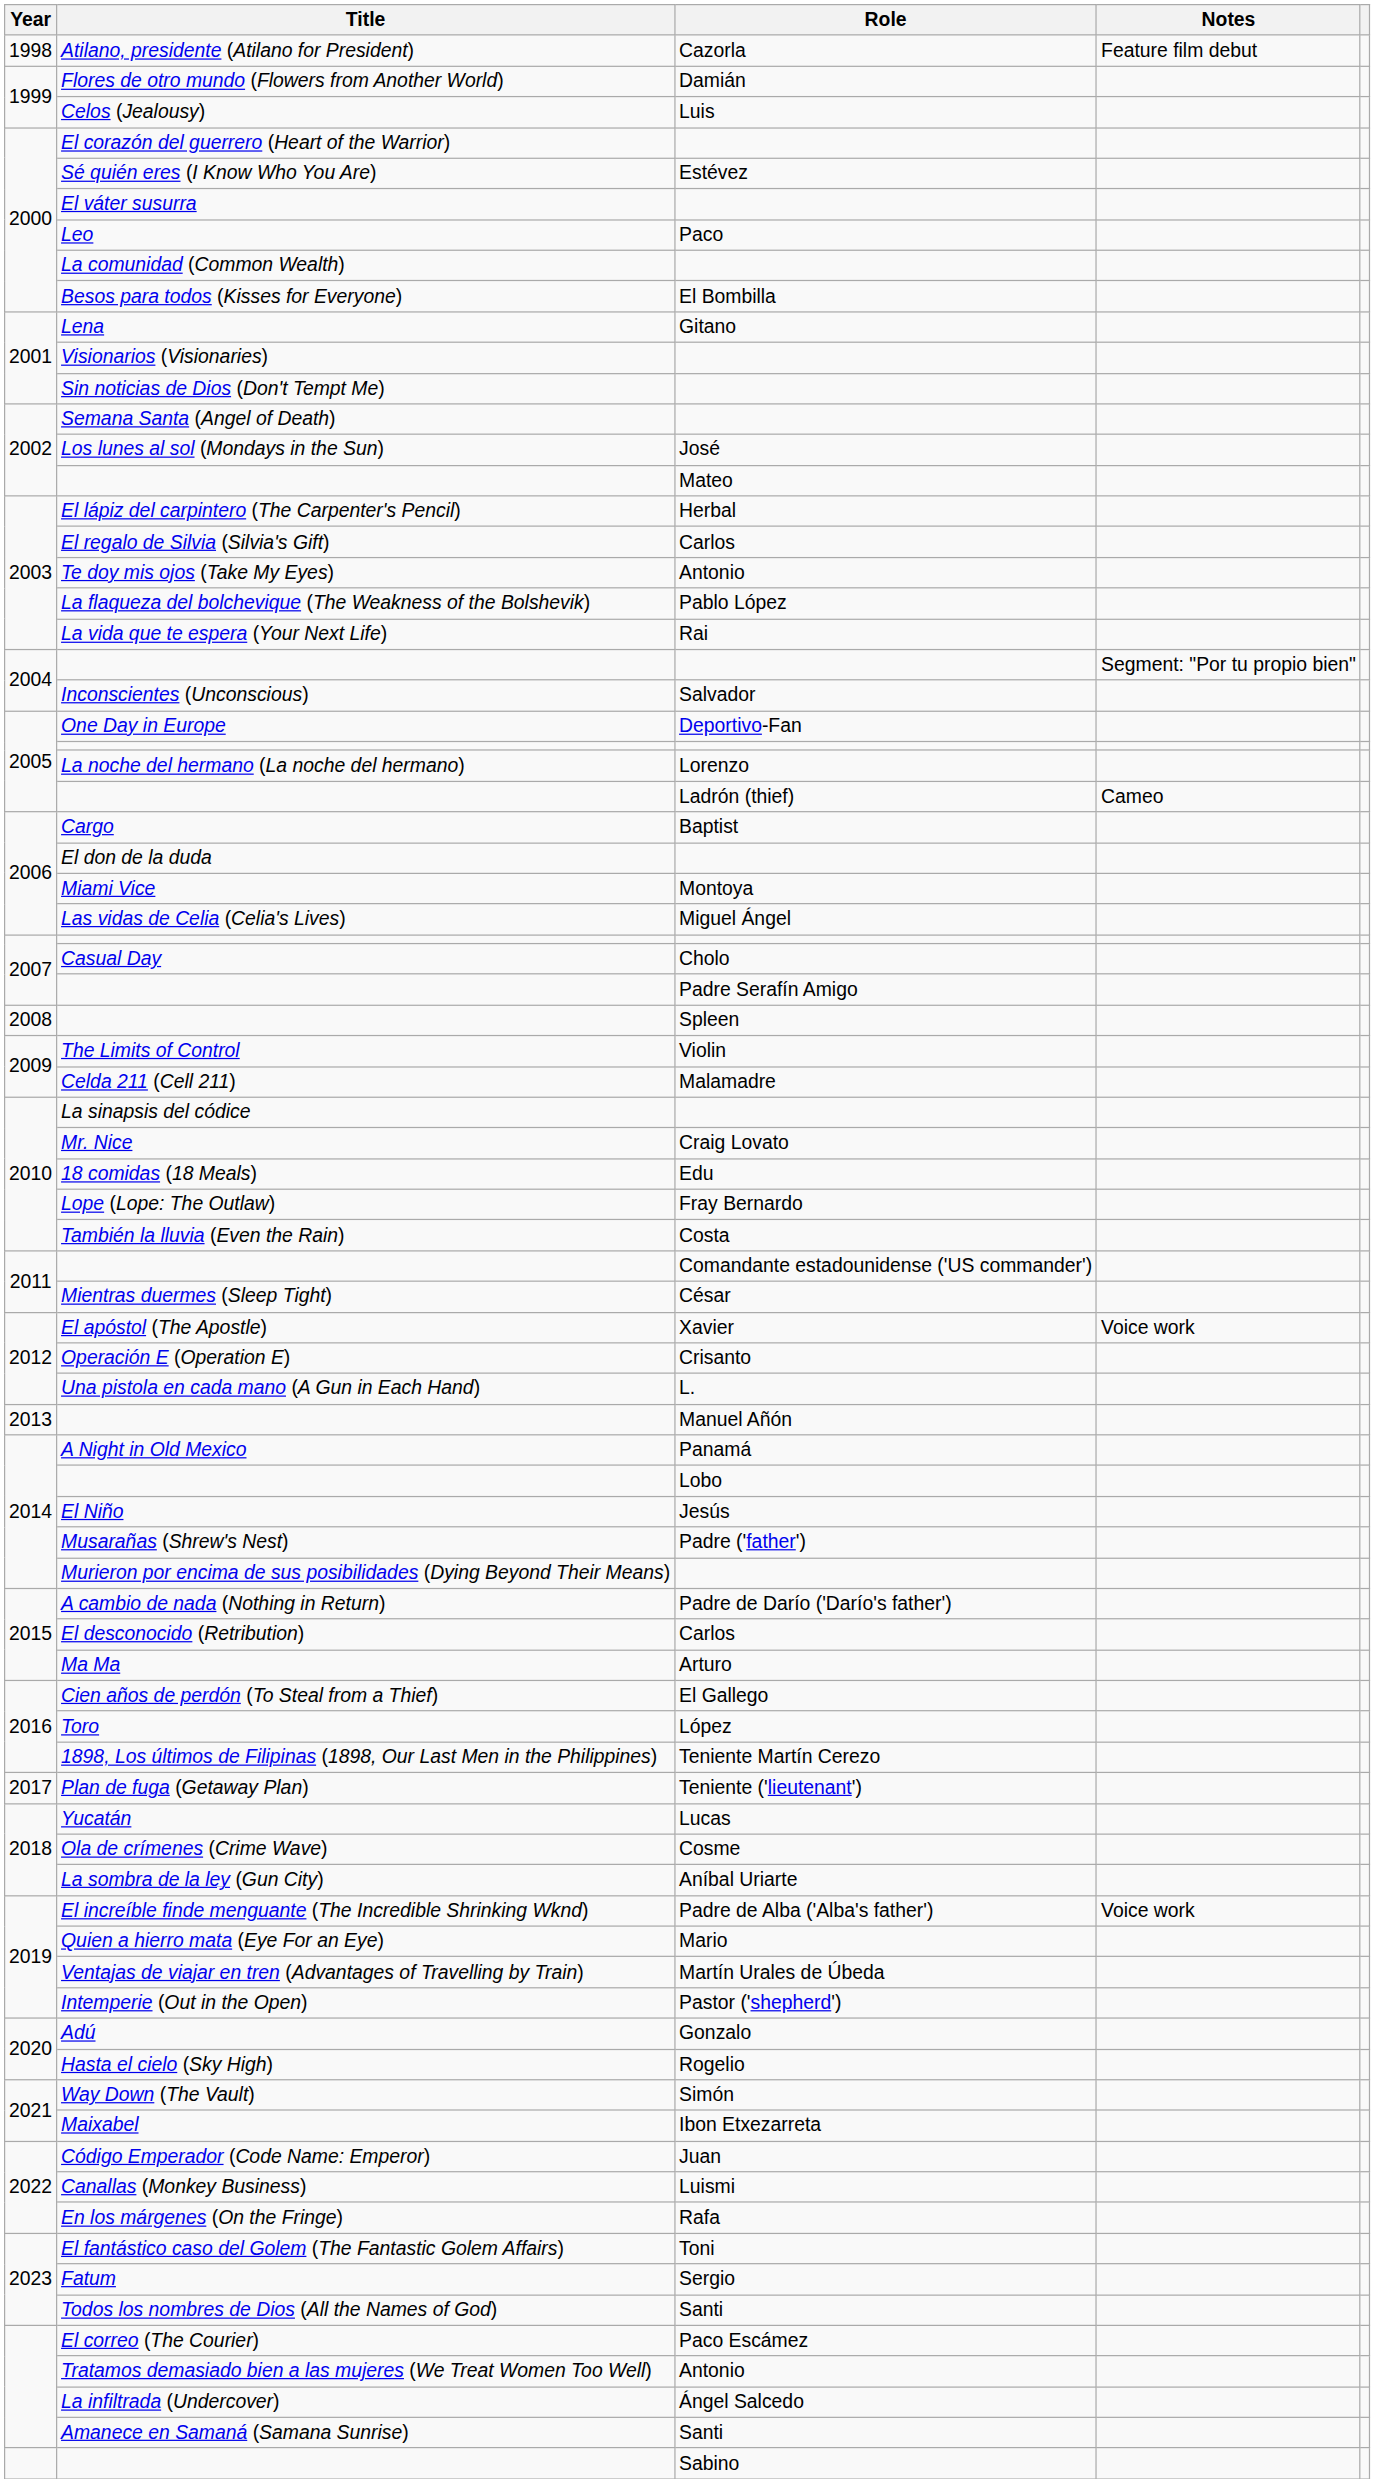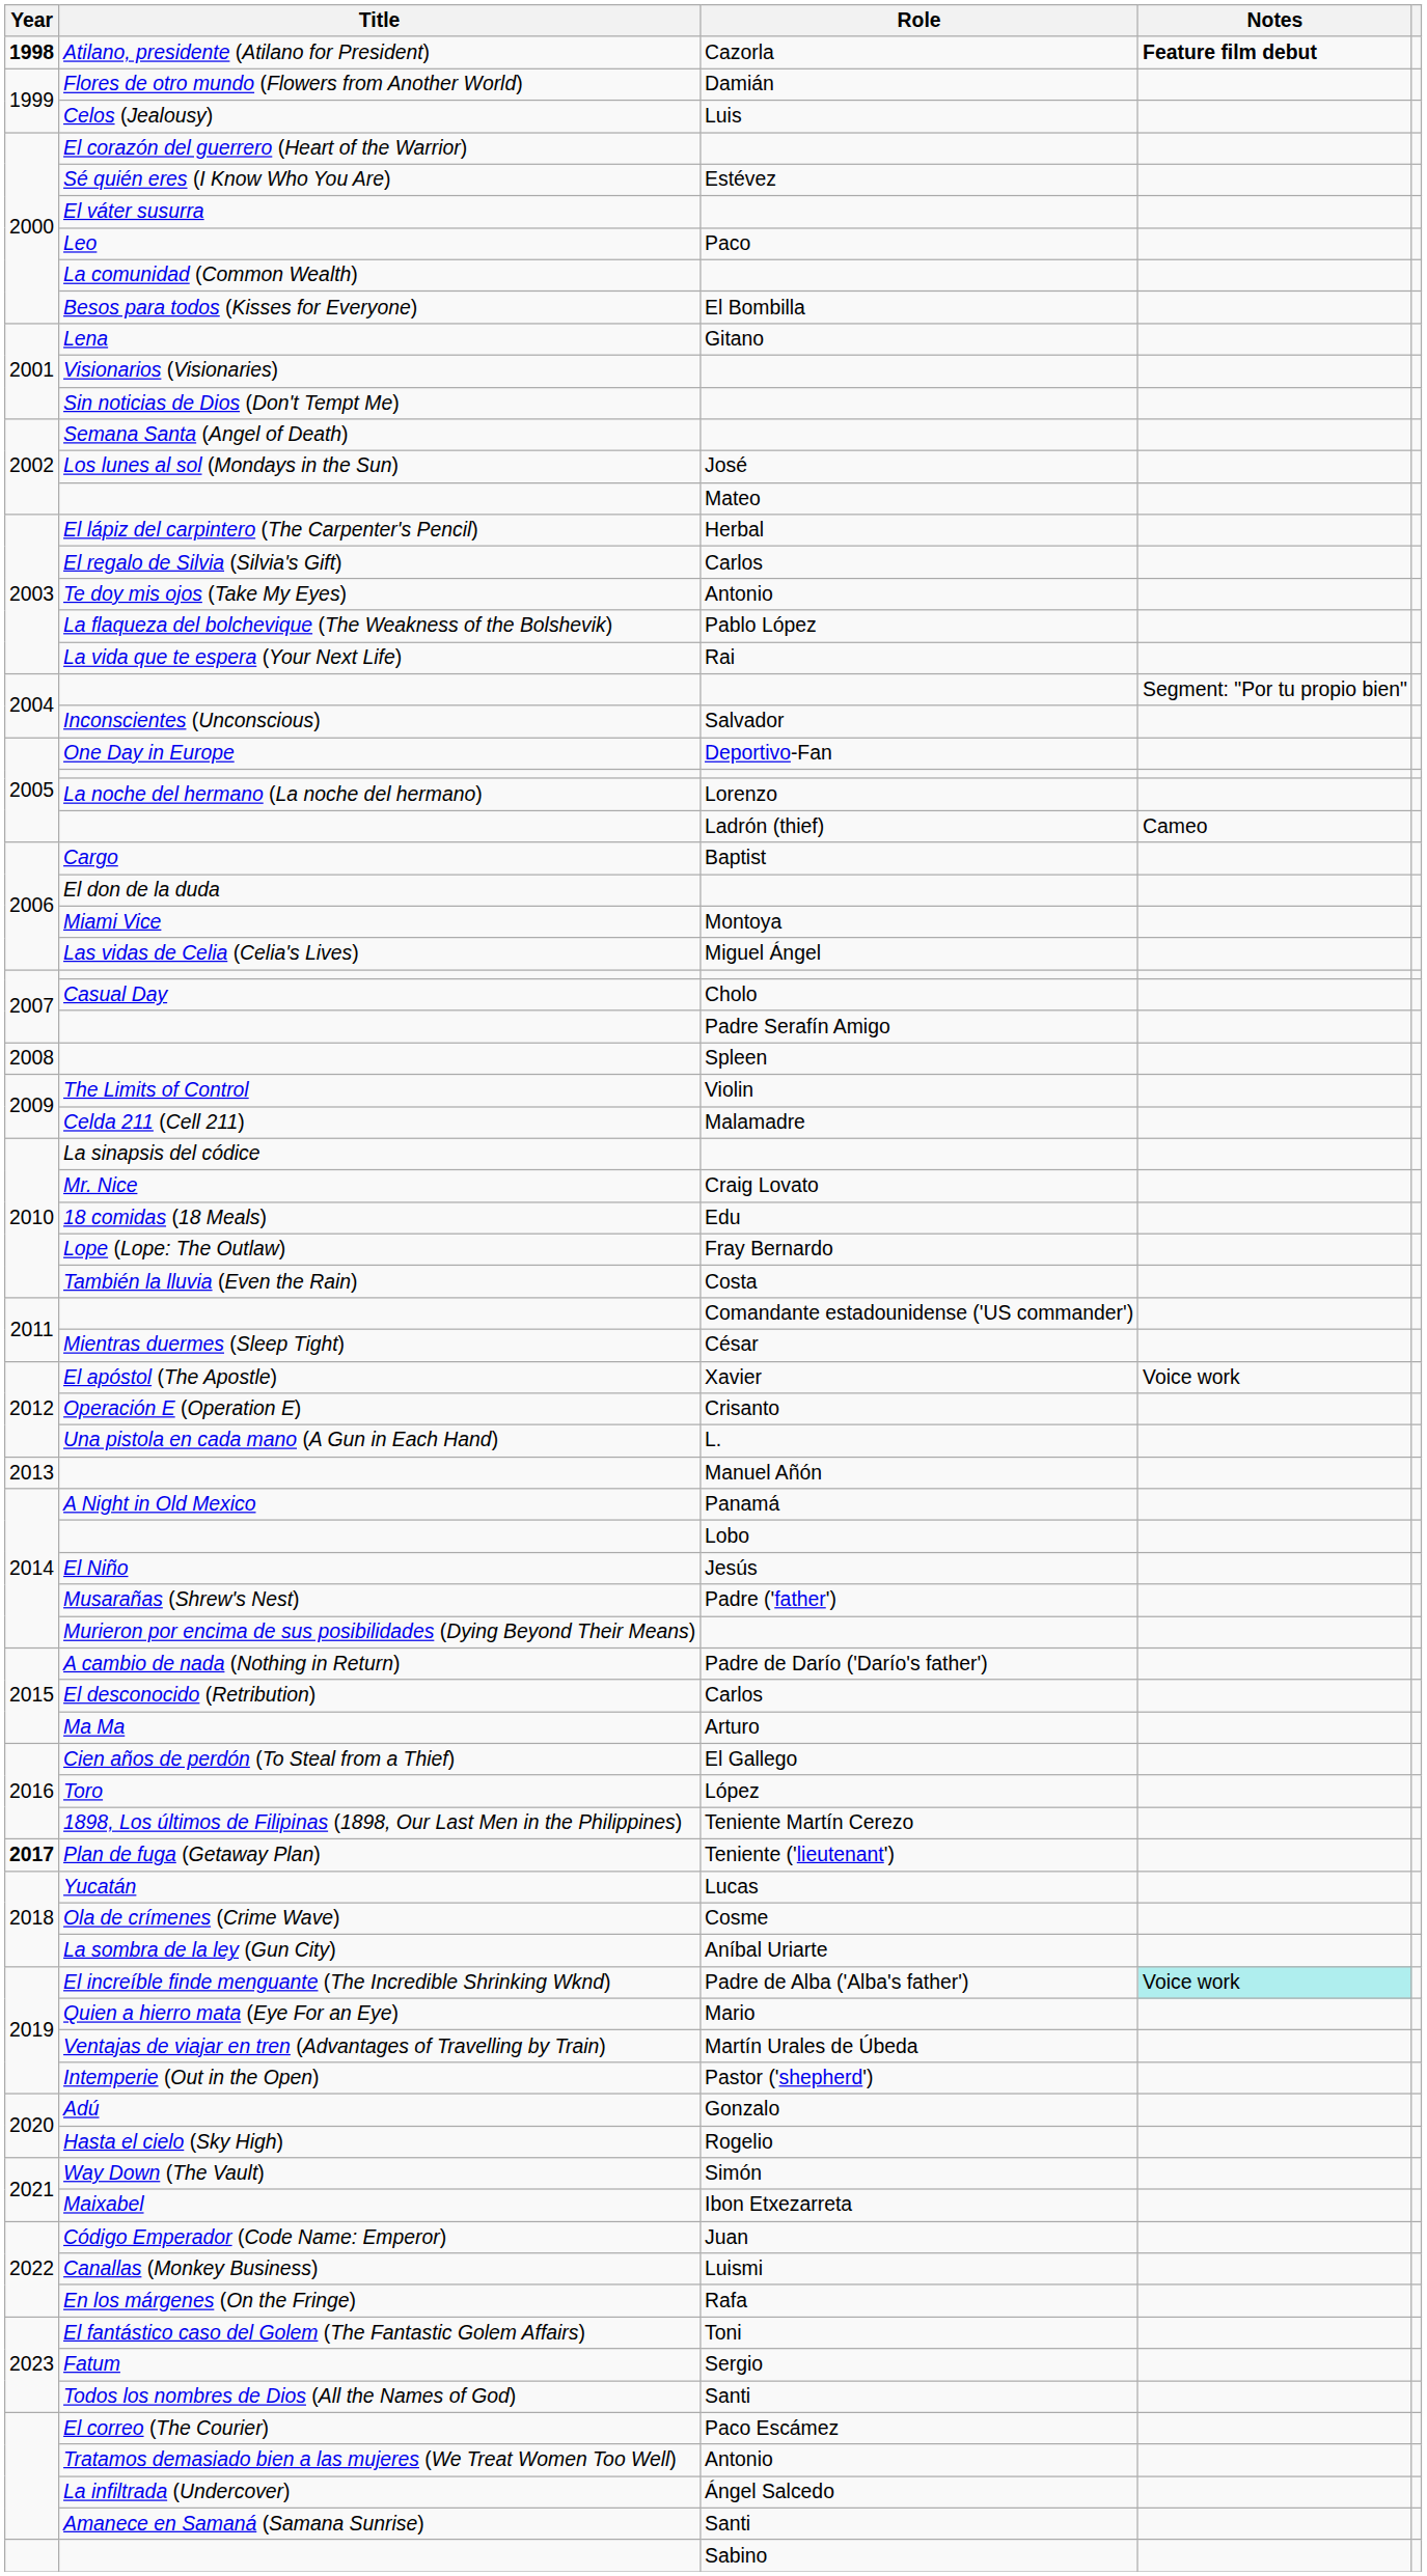Atilano, presidente (Atilano for President) | Year: normal -> bold
Atilano, presidente (Atilano for President) | Notes: normal -> bold
Plan de fuga (Getaway Plan) | Year: normal -> bold
El increíble finde menguante (The Incredible Shrinking Wknd) | Notes: no background -> paleturquoise background
